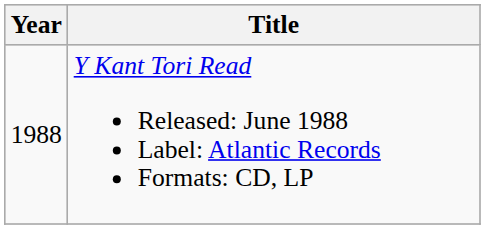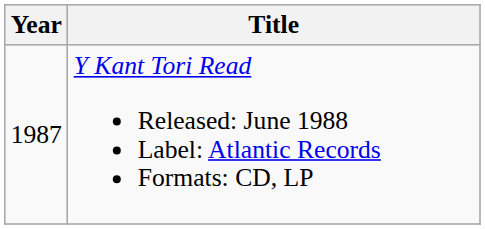row 2 | Year: 1988 -> 1987
